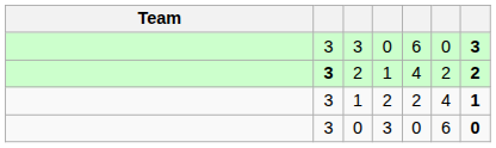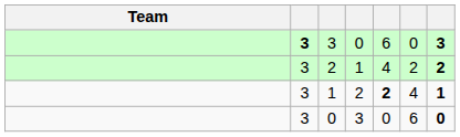row 2 | column 2: normal -> bold
row 3 | column 2: bold -> normal
row 4 | column 5: normal -> bold
